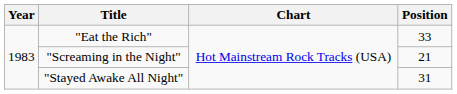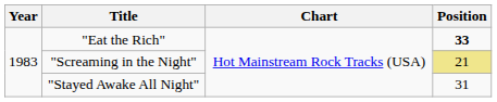"Eat the Rich" | Position: normal -> bold
"Screaming in the Night" | Position: no background -> khaki background
